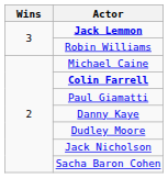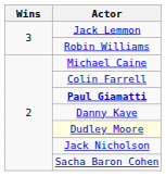Jack Lemmon | Actor: bold -> normal
Colin Farrell | Actor: bold -> normal
Paul Giamatti | Actor: normal -> bold
Dudley Moore | Actor: no background -> lightyellow background
